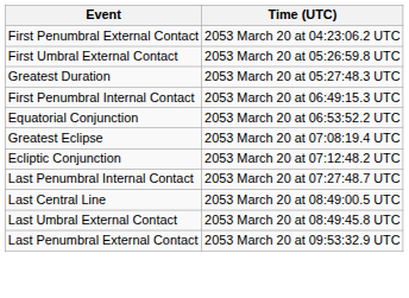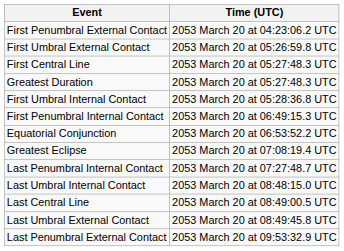+ row: First Central Line | 2053 March 20 at 05:27:48.3 UTC
+ row: First Umbral Internal Contact | 2053 March 20 at 05:28:36.8 UTC
- row: Ecliptic Conjunction | 2053 March 20 at 07:12:48.2 UTC
+ row: Last Umbral Internal Contact | 2053 March 20 at 08:48:15.0 UTC
